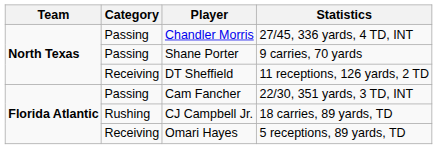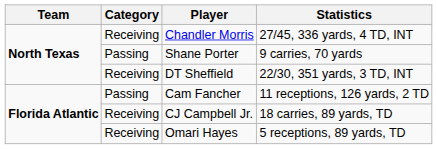Chandler Morris | Category: Passing -> Receiving
DT Sheffield | Statistics: 11 receptions, 126 yards, 2 TD -> 22/30, 351 yards, 3 TD, INT
Cam Fancher | Statistics: 22/30, 351 yards, 3 TD, INT -> 11 receptions, 126 yards, 2 TD
CJ Campbell Jr. | Category: Rushing -> Receiving
